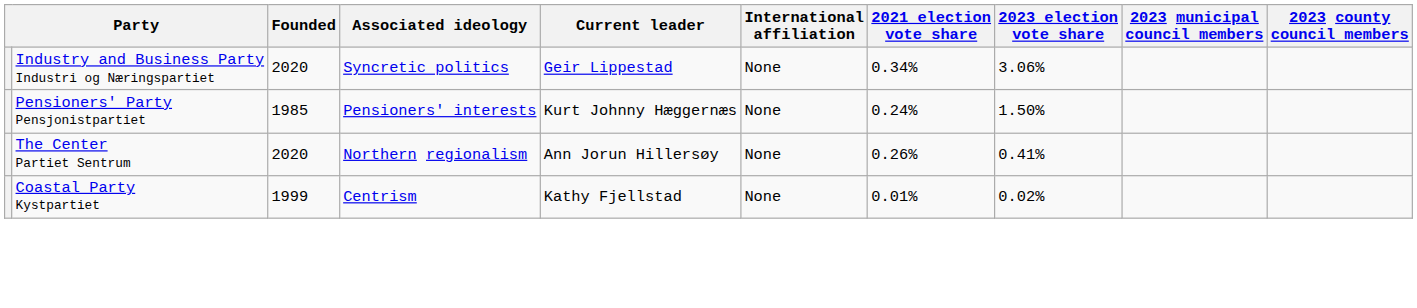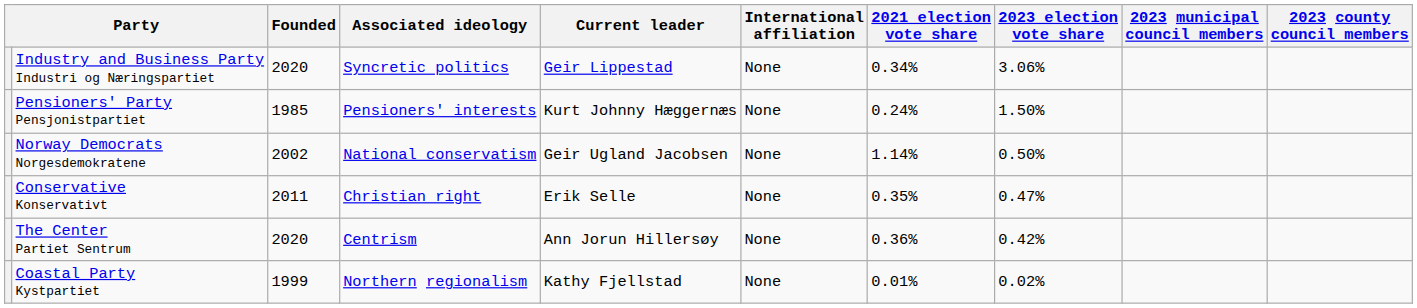+ row: Norway Democrats Norgesdemokratene | 2002 | National conservatism | Geir Ugland Jacobsen | None | 1.14% | 0.50%
+ row: Conservative Konservativt | 2011 | Christian right | Erik Selle | None | 0.35% | 0.47%
The Center Partiet Sentrum | Associated ideology: Northern regionalism -> Centrism
The Center Partiet Sentrum | 2021 election vote share: 0.26% -> 0.36%
The Center Partiet Sentrum | 2023 election vote share: 0.41% -> 0.42%
Coastal Party Kystpartiet | Associated ideology: Centrism -> Northern regionalism
